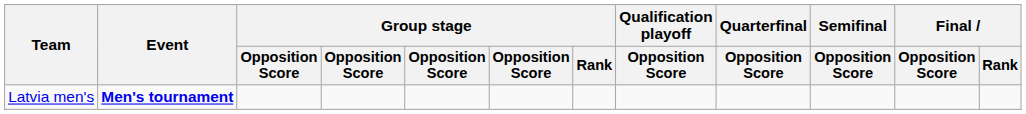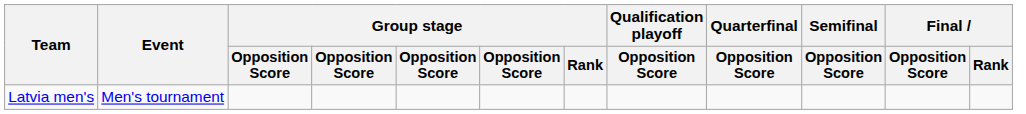Latvia men's | Event: bold -> normal
